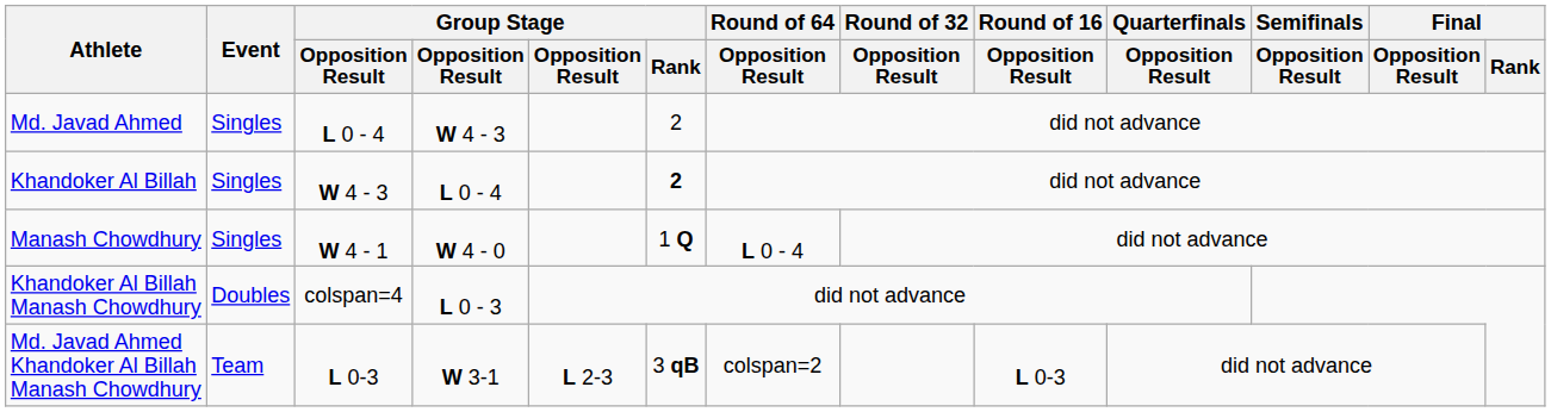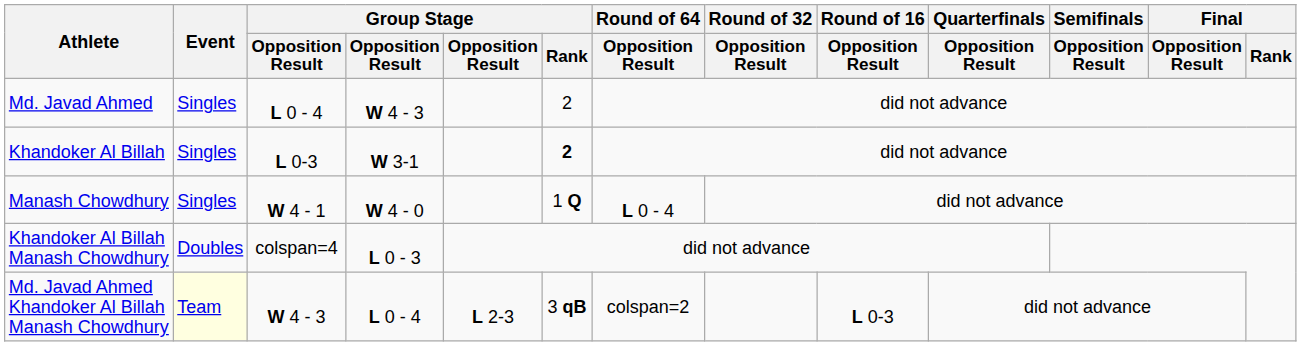Khandoker Al Billah | column 3: W 4 - 3 -> L 0-3
Khandoker Al Billah | column 4: L 0 - 4 -> W 3-1
Md. Javad Ahmed Khandoker Al Billah Manash Chowdhury | Event: no background -> lightyellow background
Md. Javad Ahmed Khandoker Al Billah Manash Chowdhury | column 3: L 0-3 -> W 4 - 3
Md. Javad Ahmed Khandoker Al Billah Manash Chowdhury | column 4: W 3-1 -> L 0 - 4
